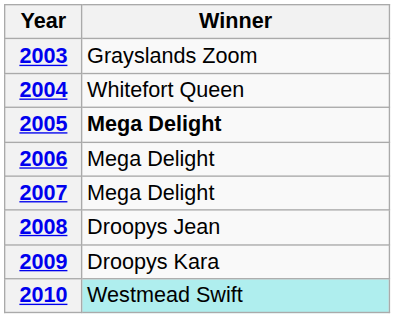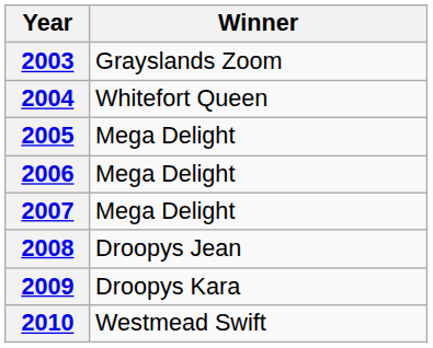2005 | Winner: bold -> normal
2010 | Winner: paleturquoise background -> no background
